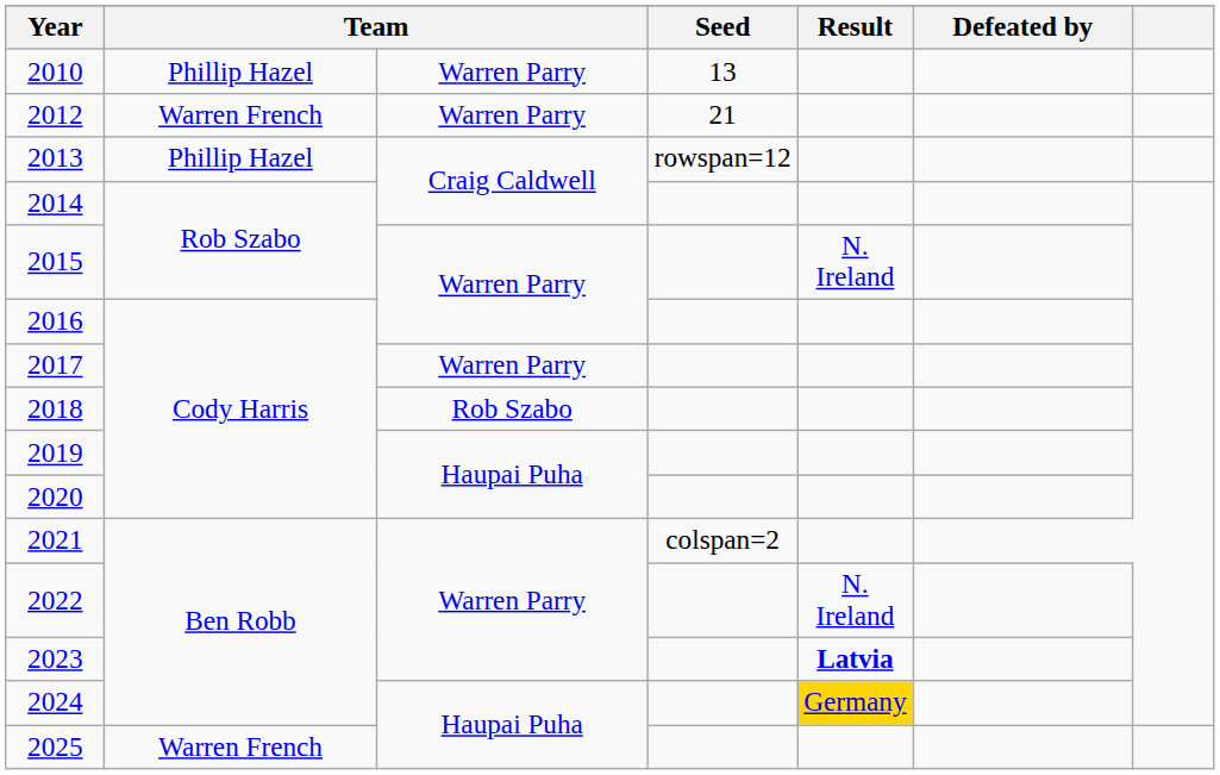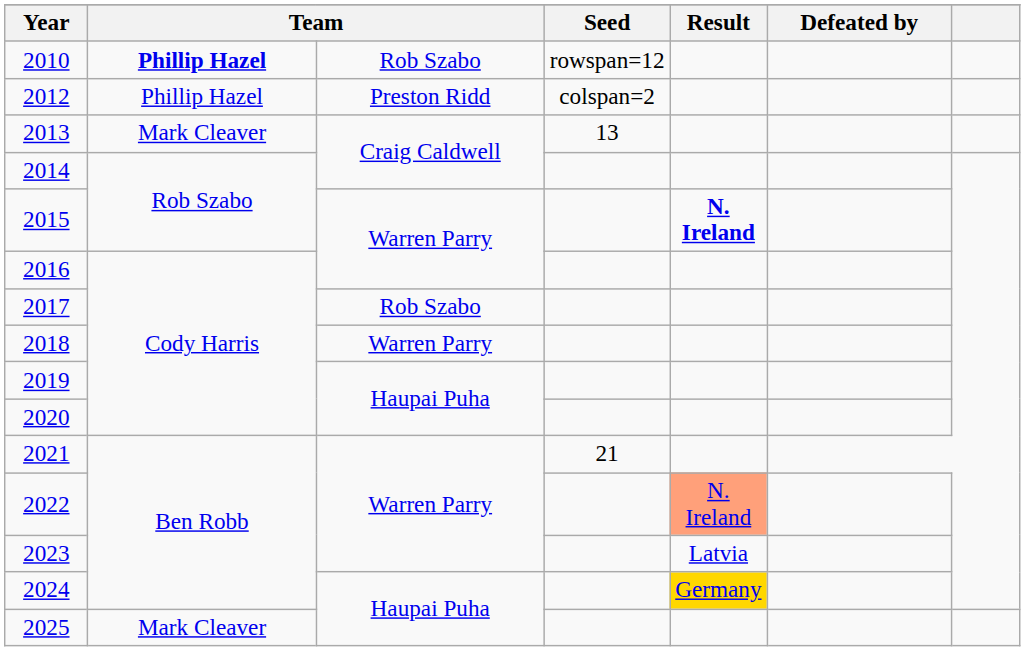2010 | column 2: normal -> bold
2010 | column 3: Warren Parry -> Rob Szabo
2010 | Seed: 13 -> rowspan=12
2012 | column 2: Warren French -> Phillip Hazel
2012 | column 3: Warren Parry -> Preston Ridd
2012 | Seed: 21 -> colspan=2
2013 | column 2: Phillip Hazel -> Mark Cleaver
2013 | Seed: rowspan=12 -> 13
2015 | Result: normal -> bold
2017 | column 3: Warren Parry -> Rob Szabo
2018 | column 3: Rob Szabo -> Warren Parry
2021 | Seed: colspan=2 -> 21
2022 | Result: no background -> lightsalmon background
2023 | Result: bold -> normal
2025 | column 2: Warren French -> Mark Cleaver
